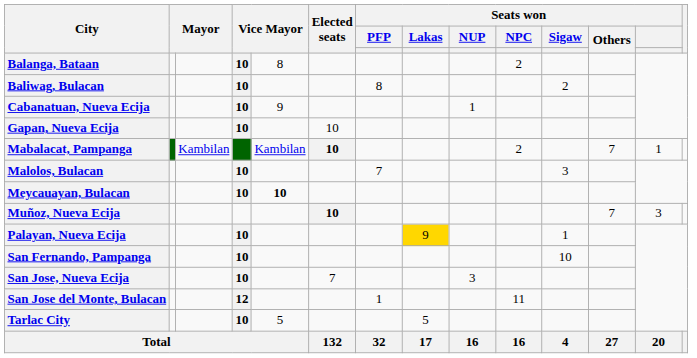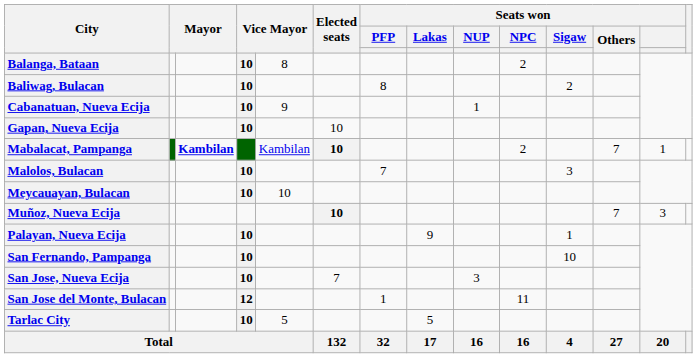Mabalacat, Pampanga | column 3: normal -> bold
Meycauayan, Bulacan | column 5: bold -> normal
Palayan, Nueva Ecija | Seats won / Lakas: gold background -> no background
